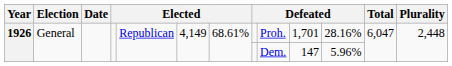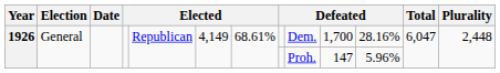row 2 | column 9: Proh. -> Dem.
row 2 | column 10: 1,701 -> 1,700
row 3 | column 9: Dem. -> Proh.
